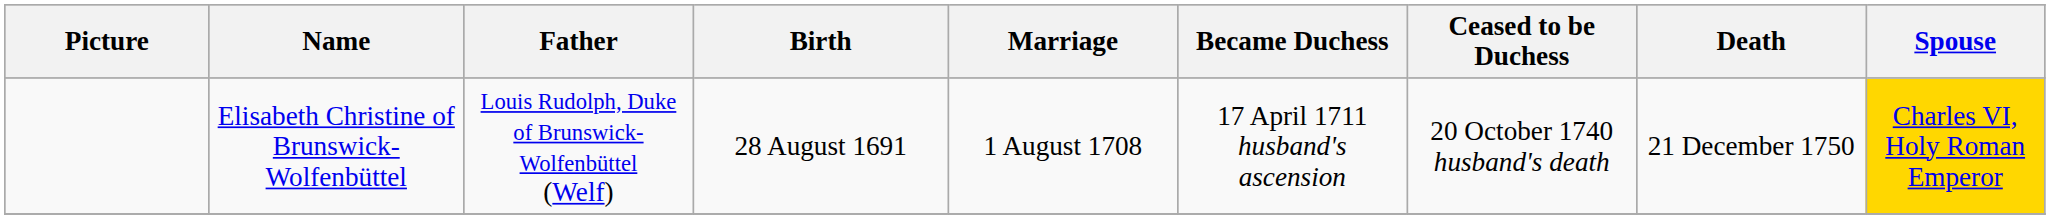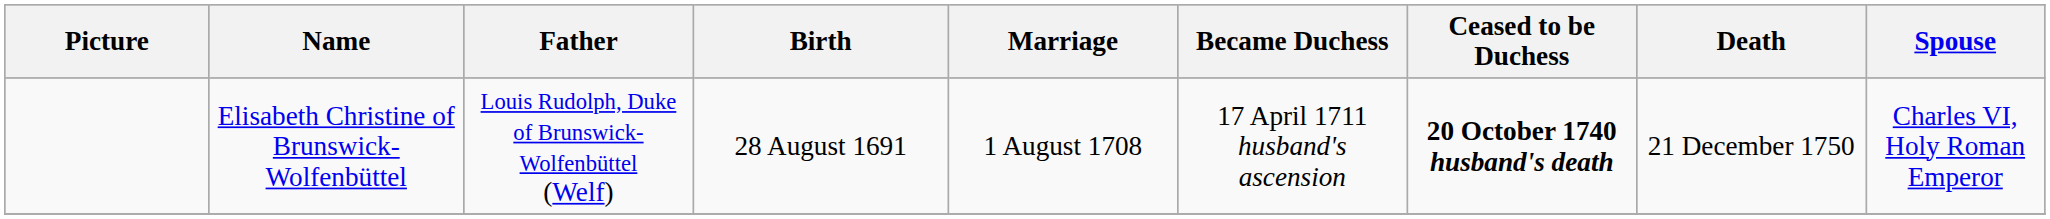Elisabeth Christine of Brunswick-Wolfenbüttel | Ceased to be Duchess: normal -> bold
Elisabeth Christine of Brunswick-Wolfenbüttel | Spouse: gold background -> no background
